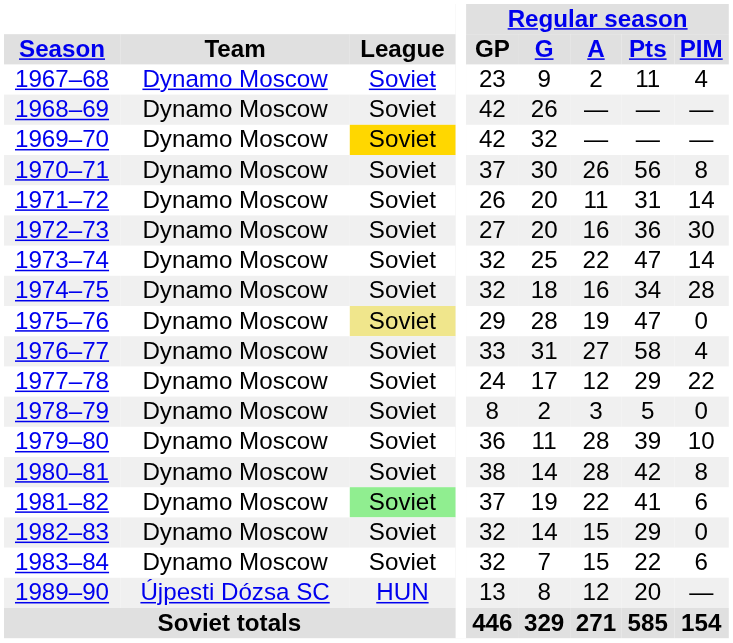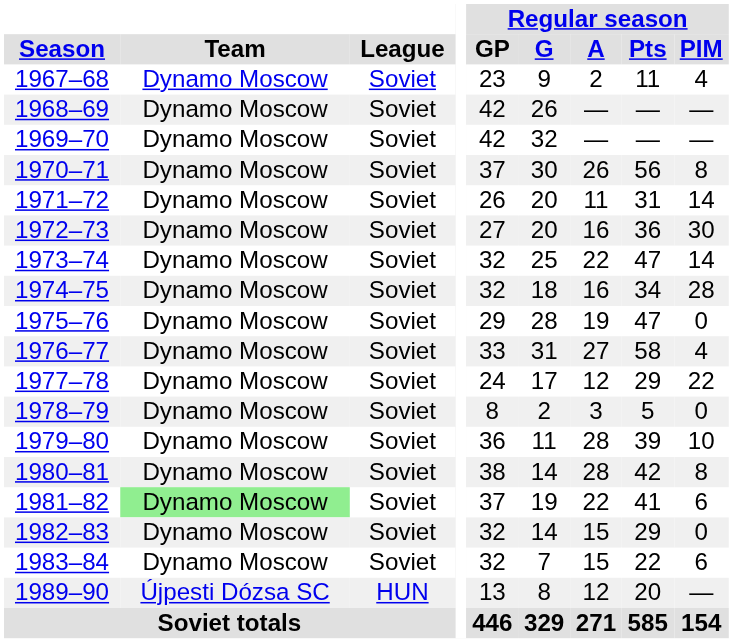1969–70 | League: gold background -> no background
1975–76 | League: khaki background -> no background
1981–82 | Team: no background -> lightgreen background
1981–82 | League: lightgreen background -> no background
